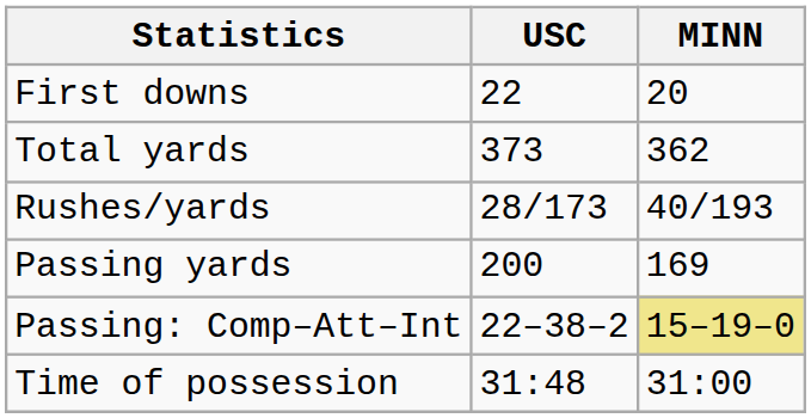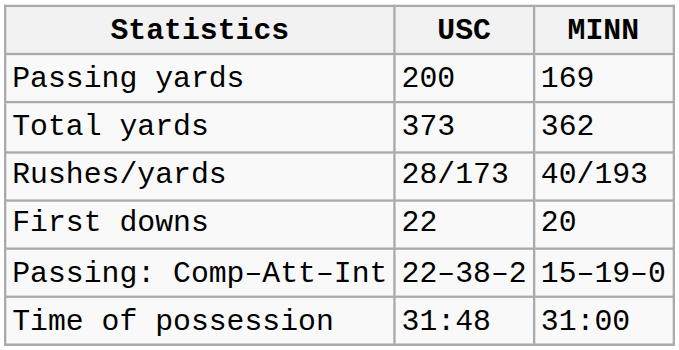rows swapped: First downs <-> Passing yards
Passing: Comp–Att–Int | MINN: khaki background -> no background
